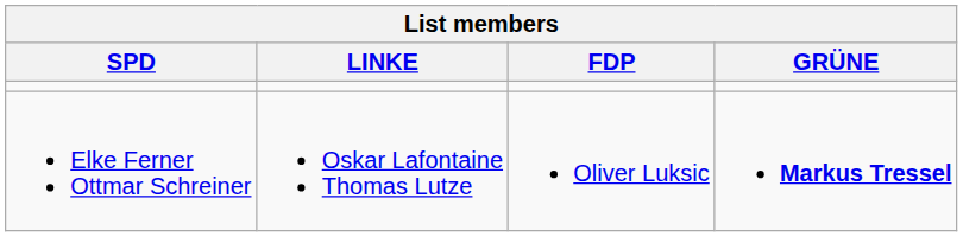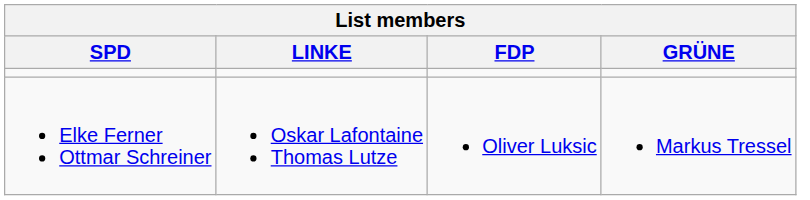Elke Ferner Ottmar Schreiner | GRÜNE: bold -> normal
